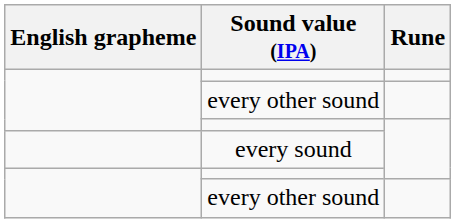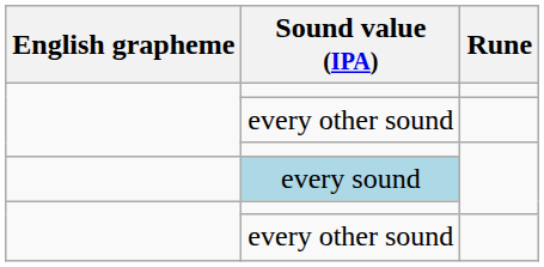every sound | Sound value (IPA): no background -> lightblue background
